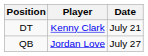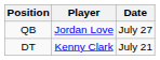rows swapped: DT <-> QB
